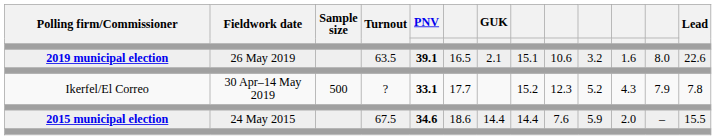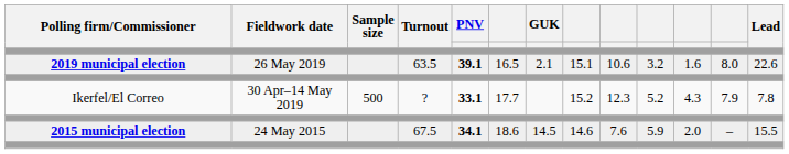2015 municipal election | PNV: 34.6 -> 34.1
2015 municipal election | GUK: 14.4 -> 14.5
2015 municipal election | column 8: 14.4 -> 14.6
